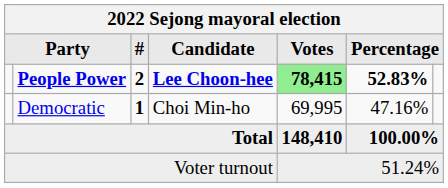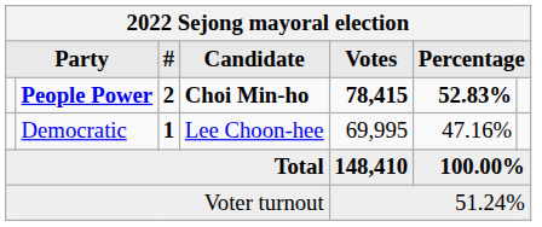People Power | Candidate: Lee Choon-hee -> Choi Min-ho
People Power | Votes: lightgreen background -> no background
Democratic | Candidate: Choi Min-ho -> Lee Choon-hee
